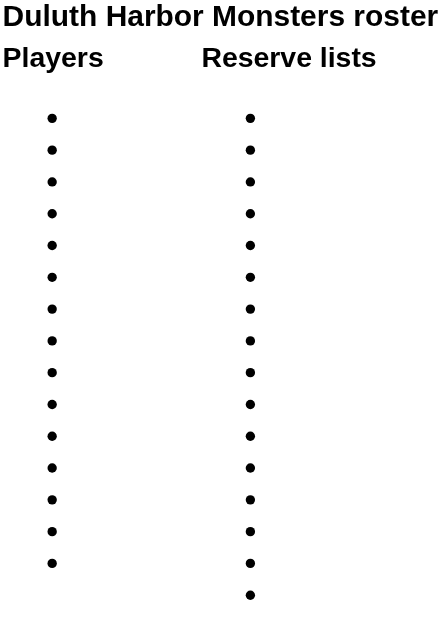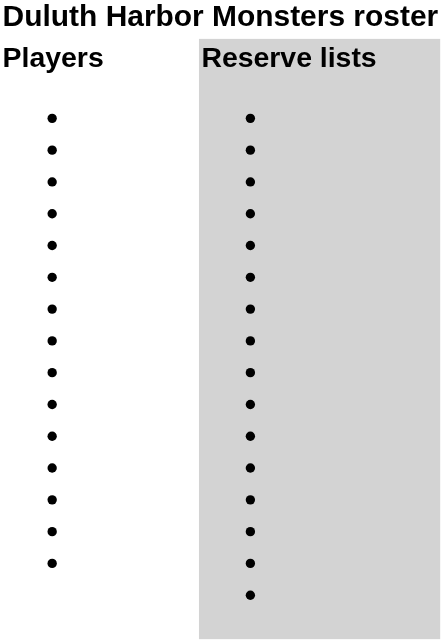Players | column 2: no background -> lightgrey background
